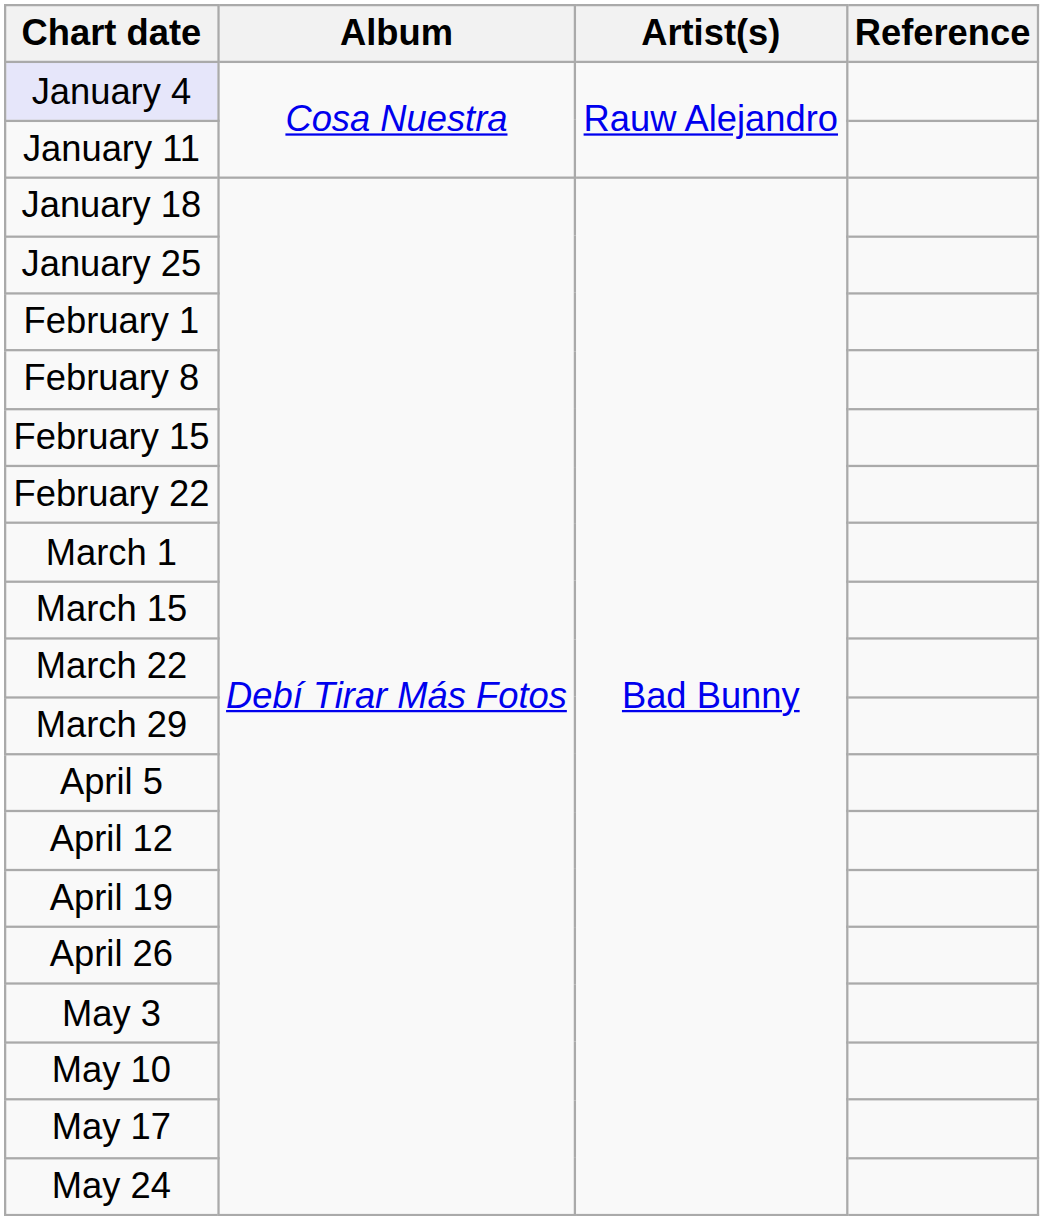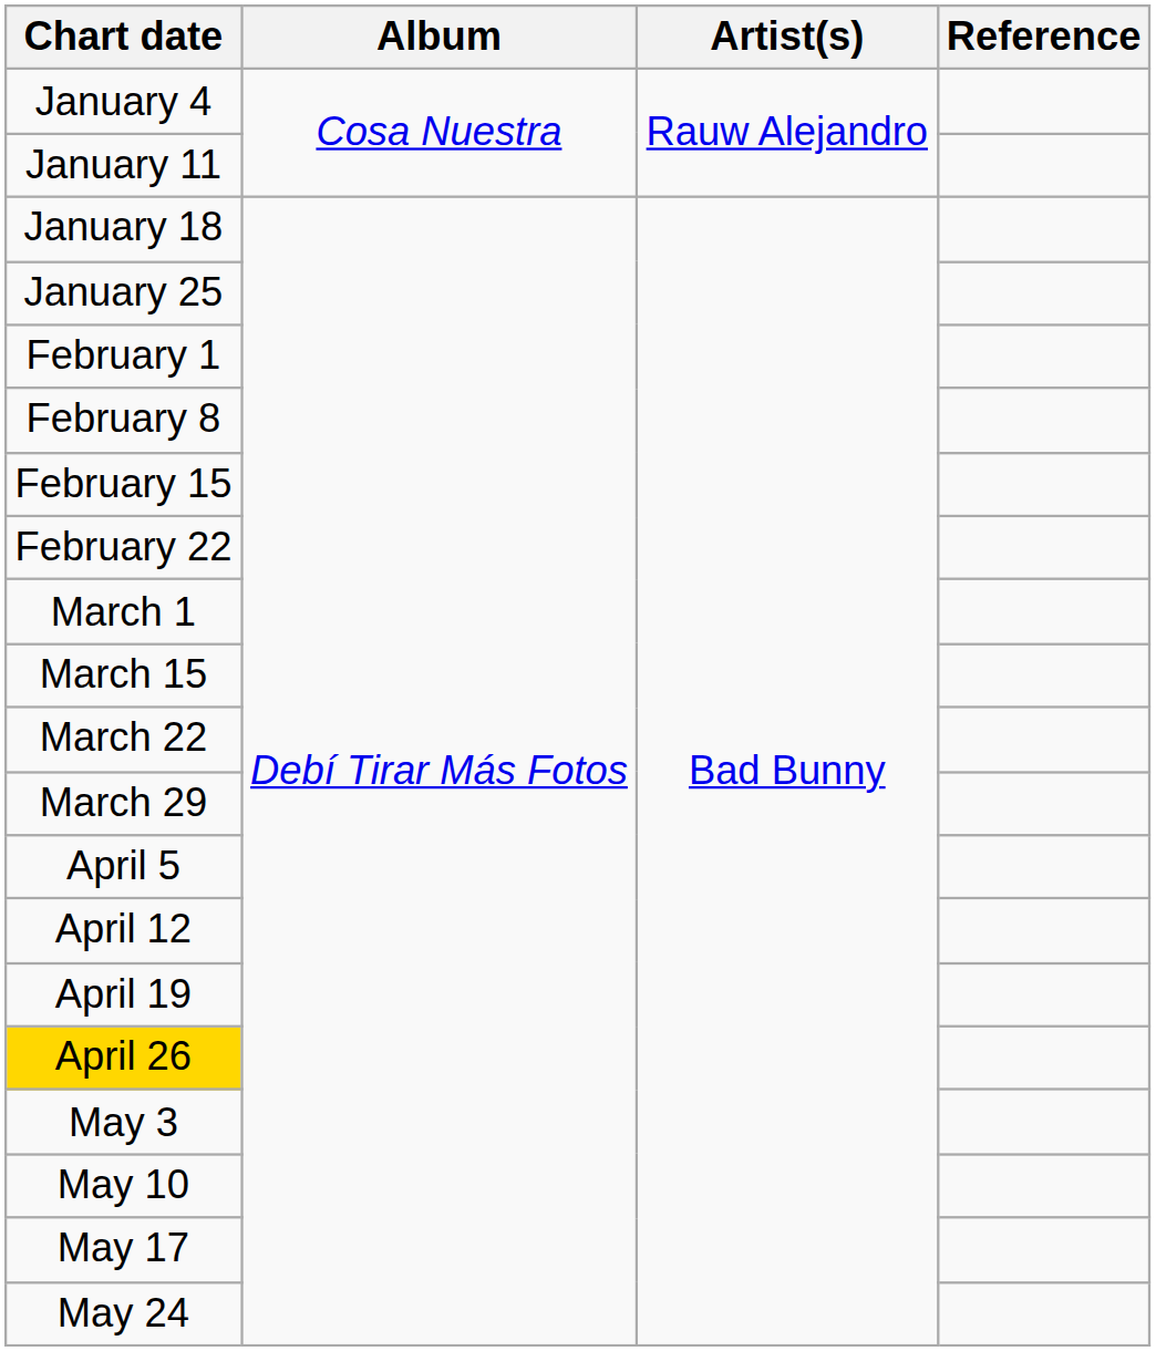January 4 | Chart date: lavender background -> no background
April 26 | Chart date: no background -> gold background
